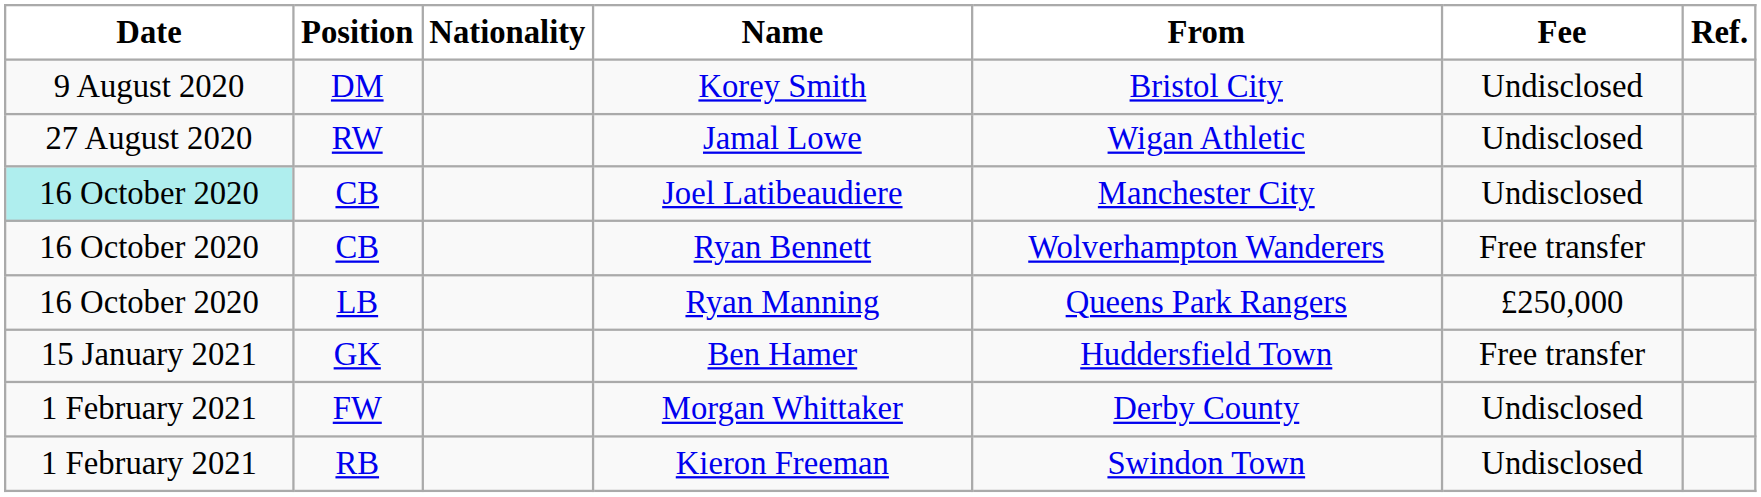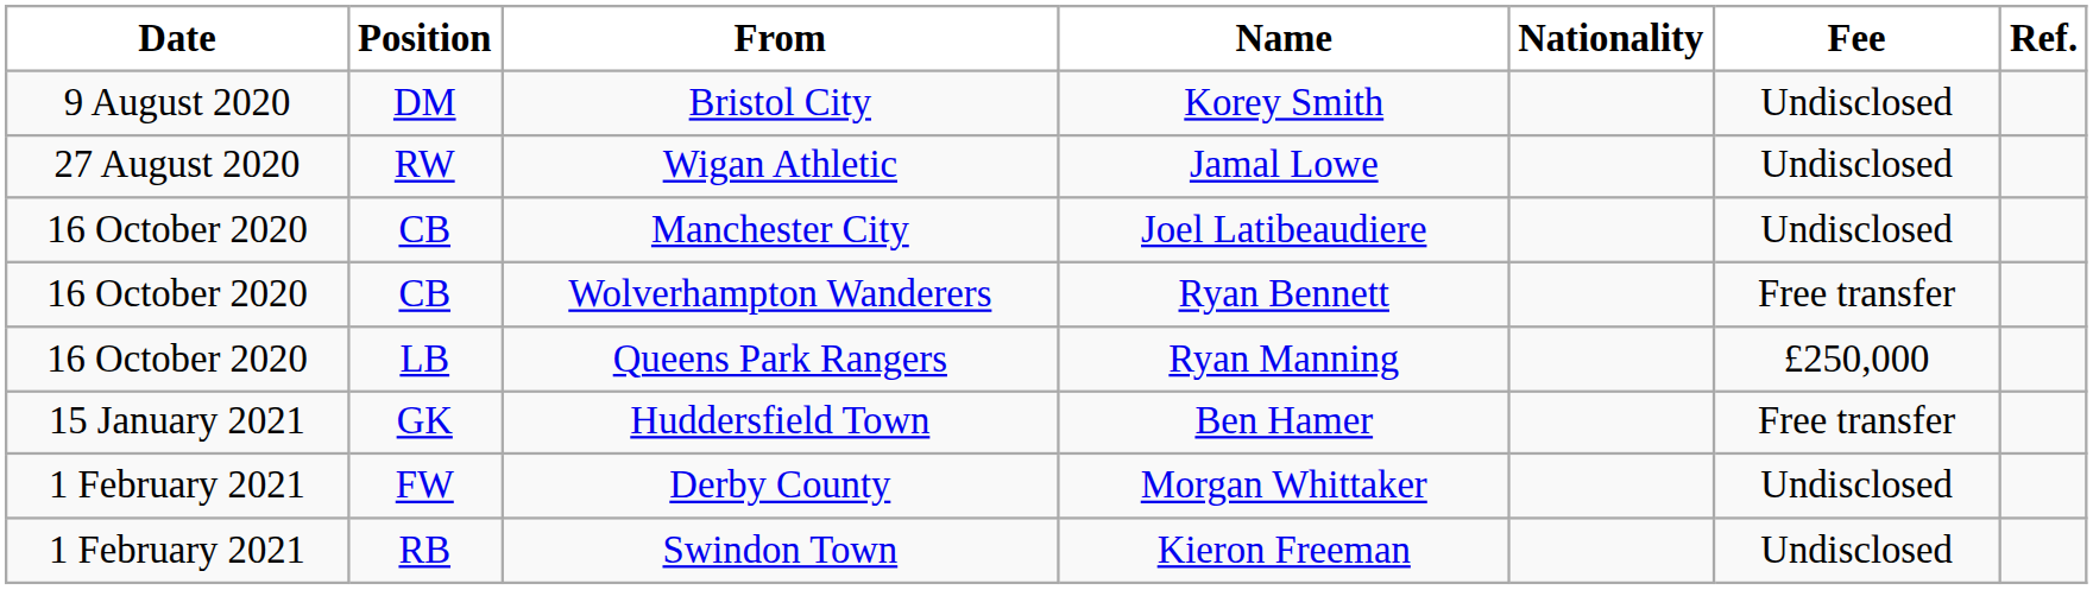columns swapped: Nationality <-> From
Joel Latibeaudiere | Date: paleturquoise background -> no background
